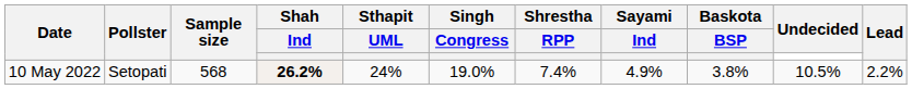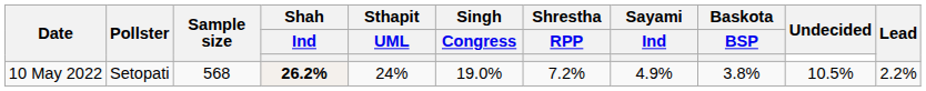10 May 2022 | Shrestha / RPP: 7.4% -> 7.2%
